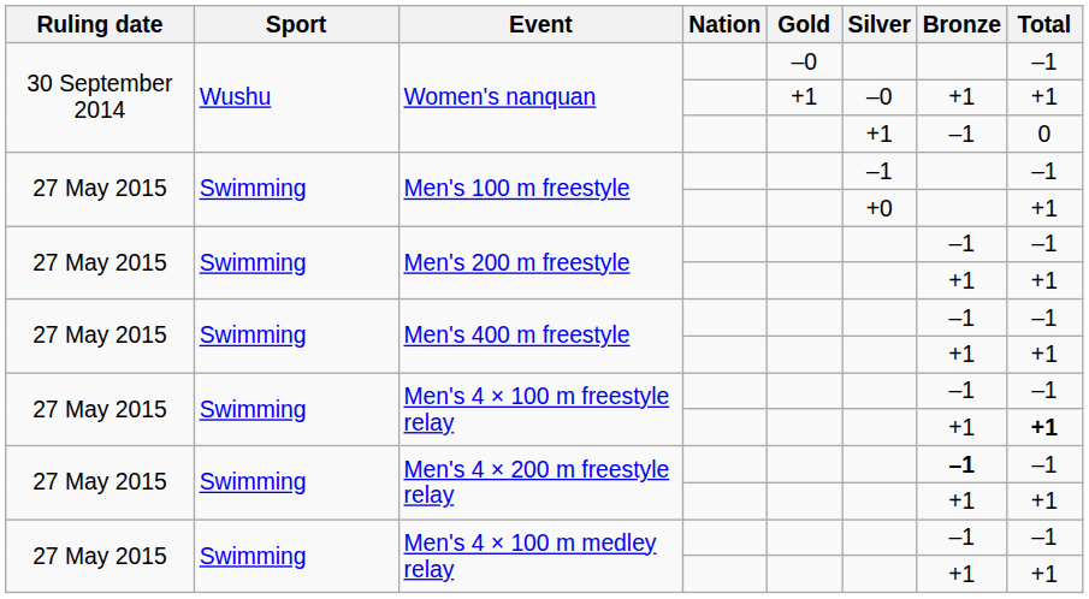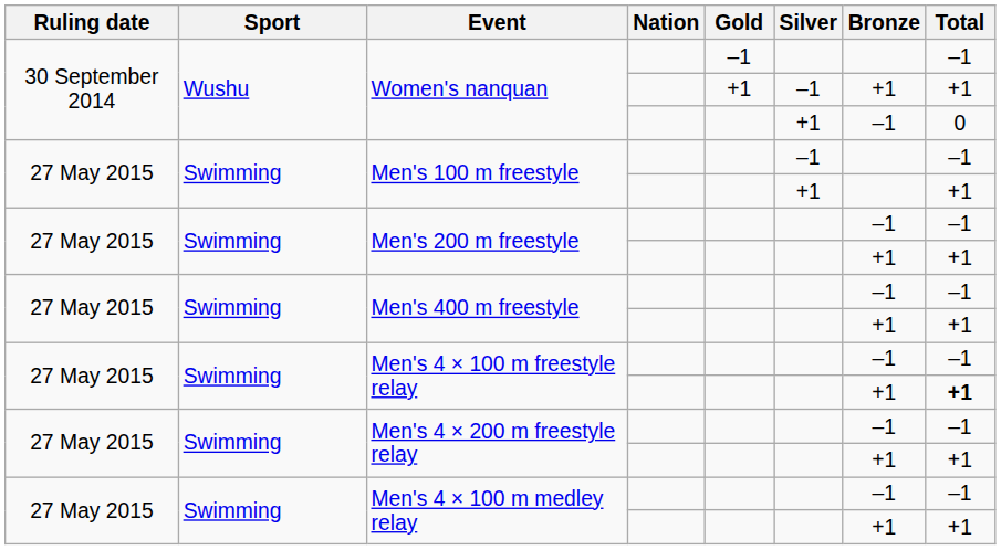row 2 | Gold: –0 -> –1
row 3 | Silver: –0 -> –1
row 6 | Silver: +0 -> +1
row 13 | Bronze: bold -> normal
